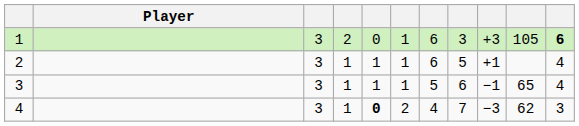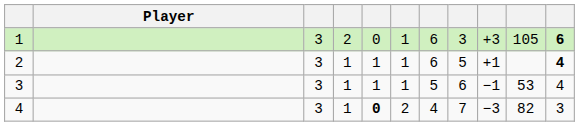row 3 | column 11: normal -> bold
row 4 | column 10: 65 -> 53
row 5 | column 10: 62 -> 82
